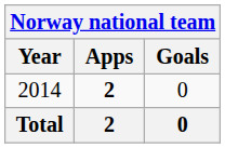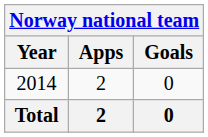2014 | Apps: bold -> normal
